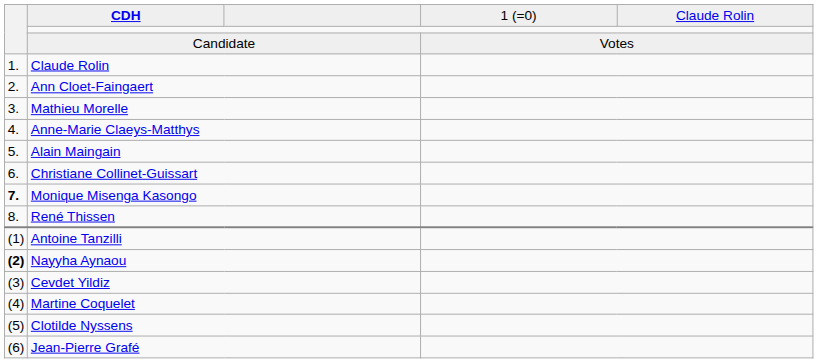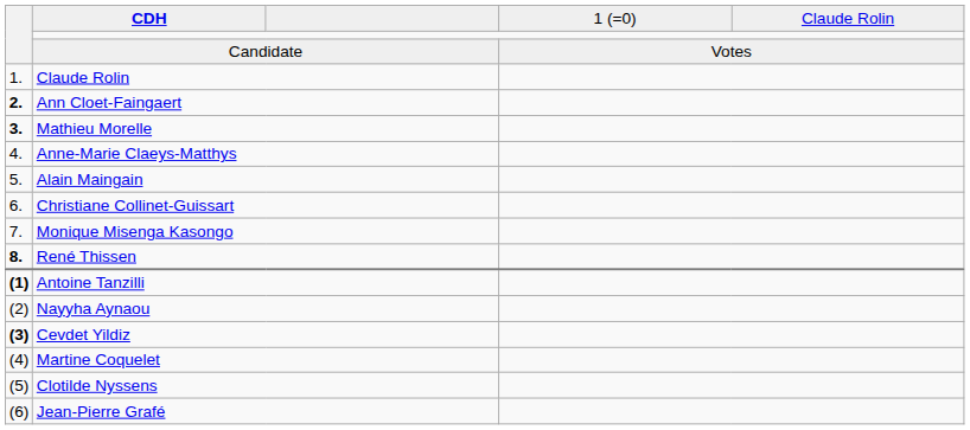Ann Cloet-Faingaert | column 1: normal -> bold
Mathieu Morelle | column 1: normal -> bold
Monique Misenga Kasongo | column 1: bold -> normal
René Thissen | column 1: normal -> bold
Antoine Tanzilli | column 1: normal -> bold
Nayyha Aynaou | column 1: bold -> normal
Cevdet Yildiz | column 1: normal -> bold
